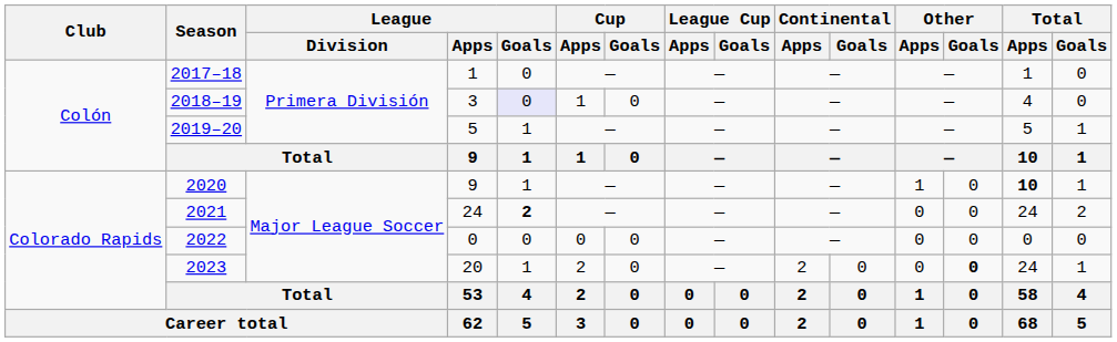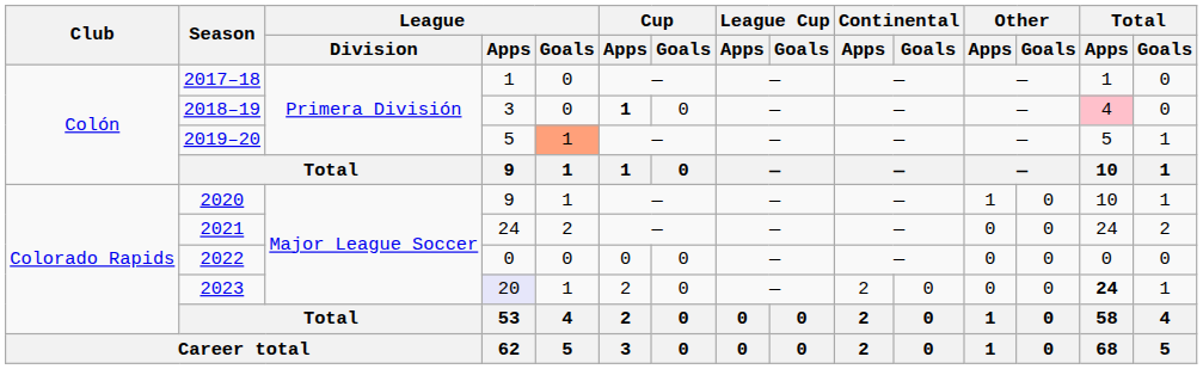2018–19 | League / Goals: lavender background -> no background
2018–19 | Cup / Apps: normal -> bold
2018–19 | Total / Apps: no background -> pink background
2019–20 | League / Goals: no background -> lightsalmon background
2020 | Total / Apps: bold -> normal
2021 | League / Goals: bold -> normal
2023 | League / Apps: no background -> lavender background
2023 | Other / Goals: bold -> normal
2023 | Total / Apps: normal -> bold
